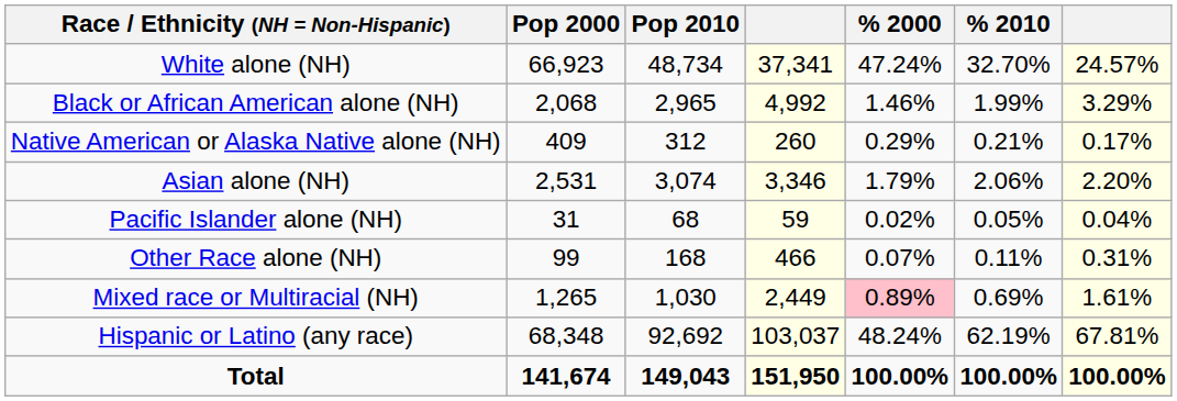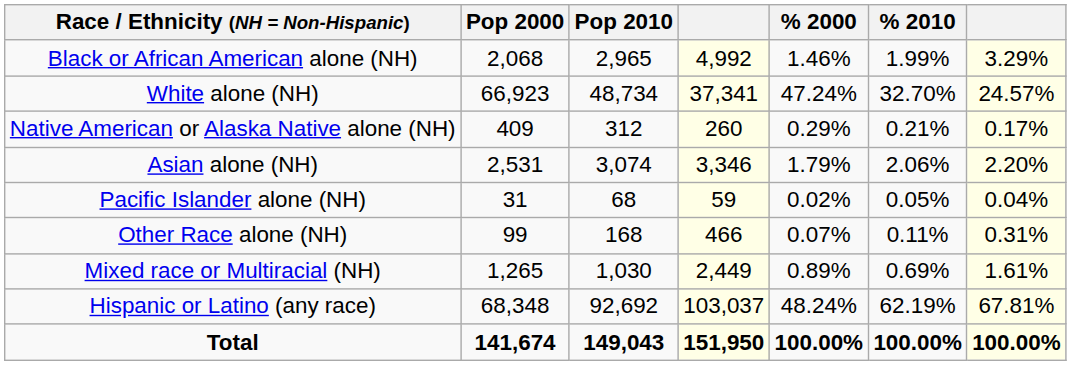rows swapped: White alone (NH) <-> Black or African American alone (NH)
Mixed race or Multiracial (NH) | % 2000: pink background -> no background
